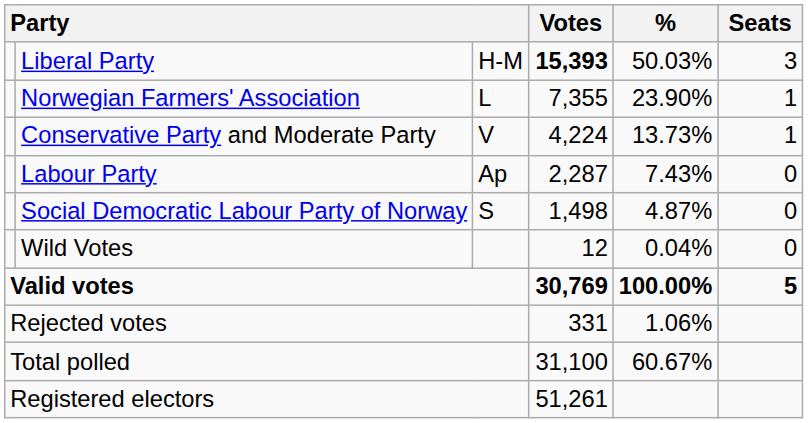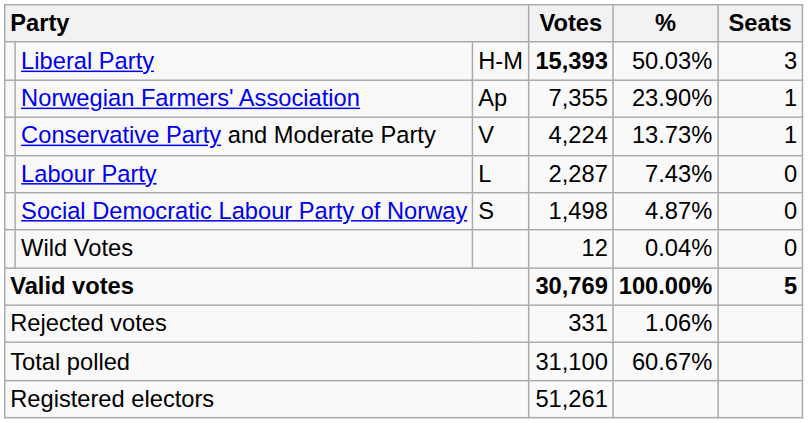Norwegian Farmers' Association | column 3: L -> Ap
Labour Party | column 3: Ap -> L
